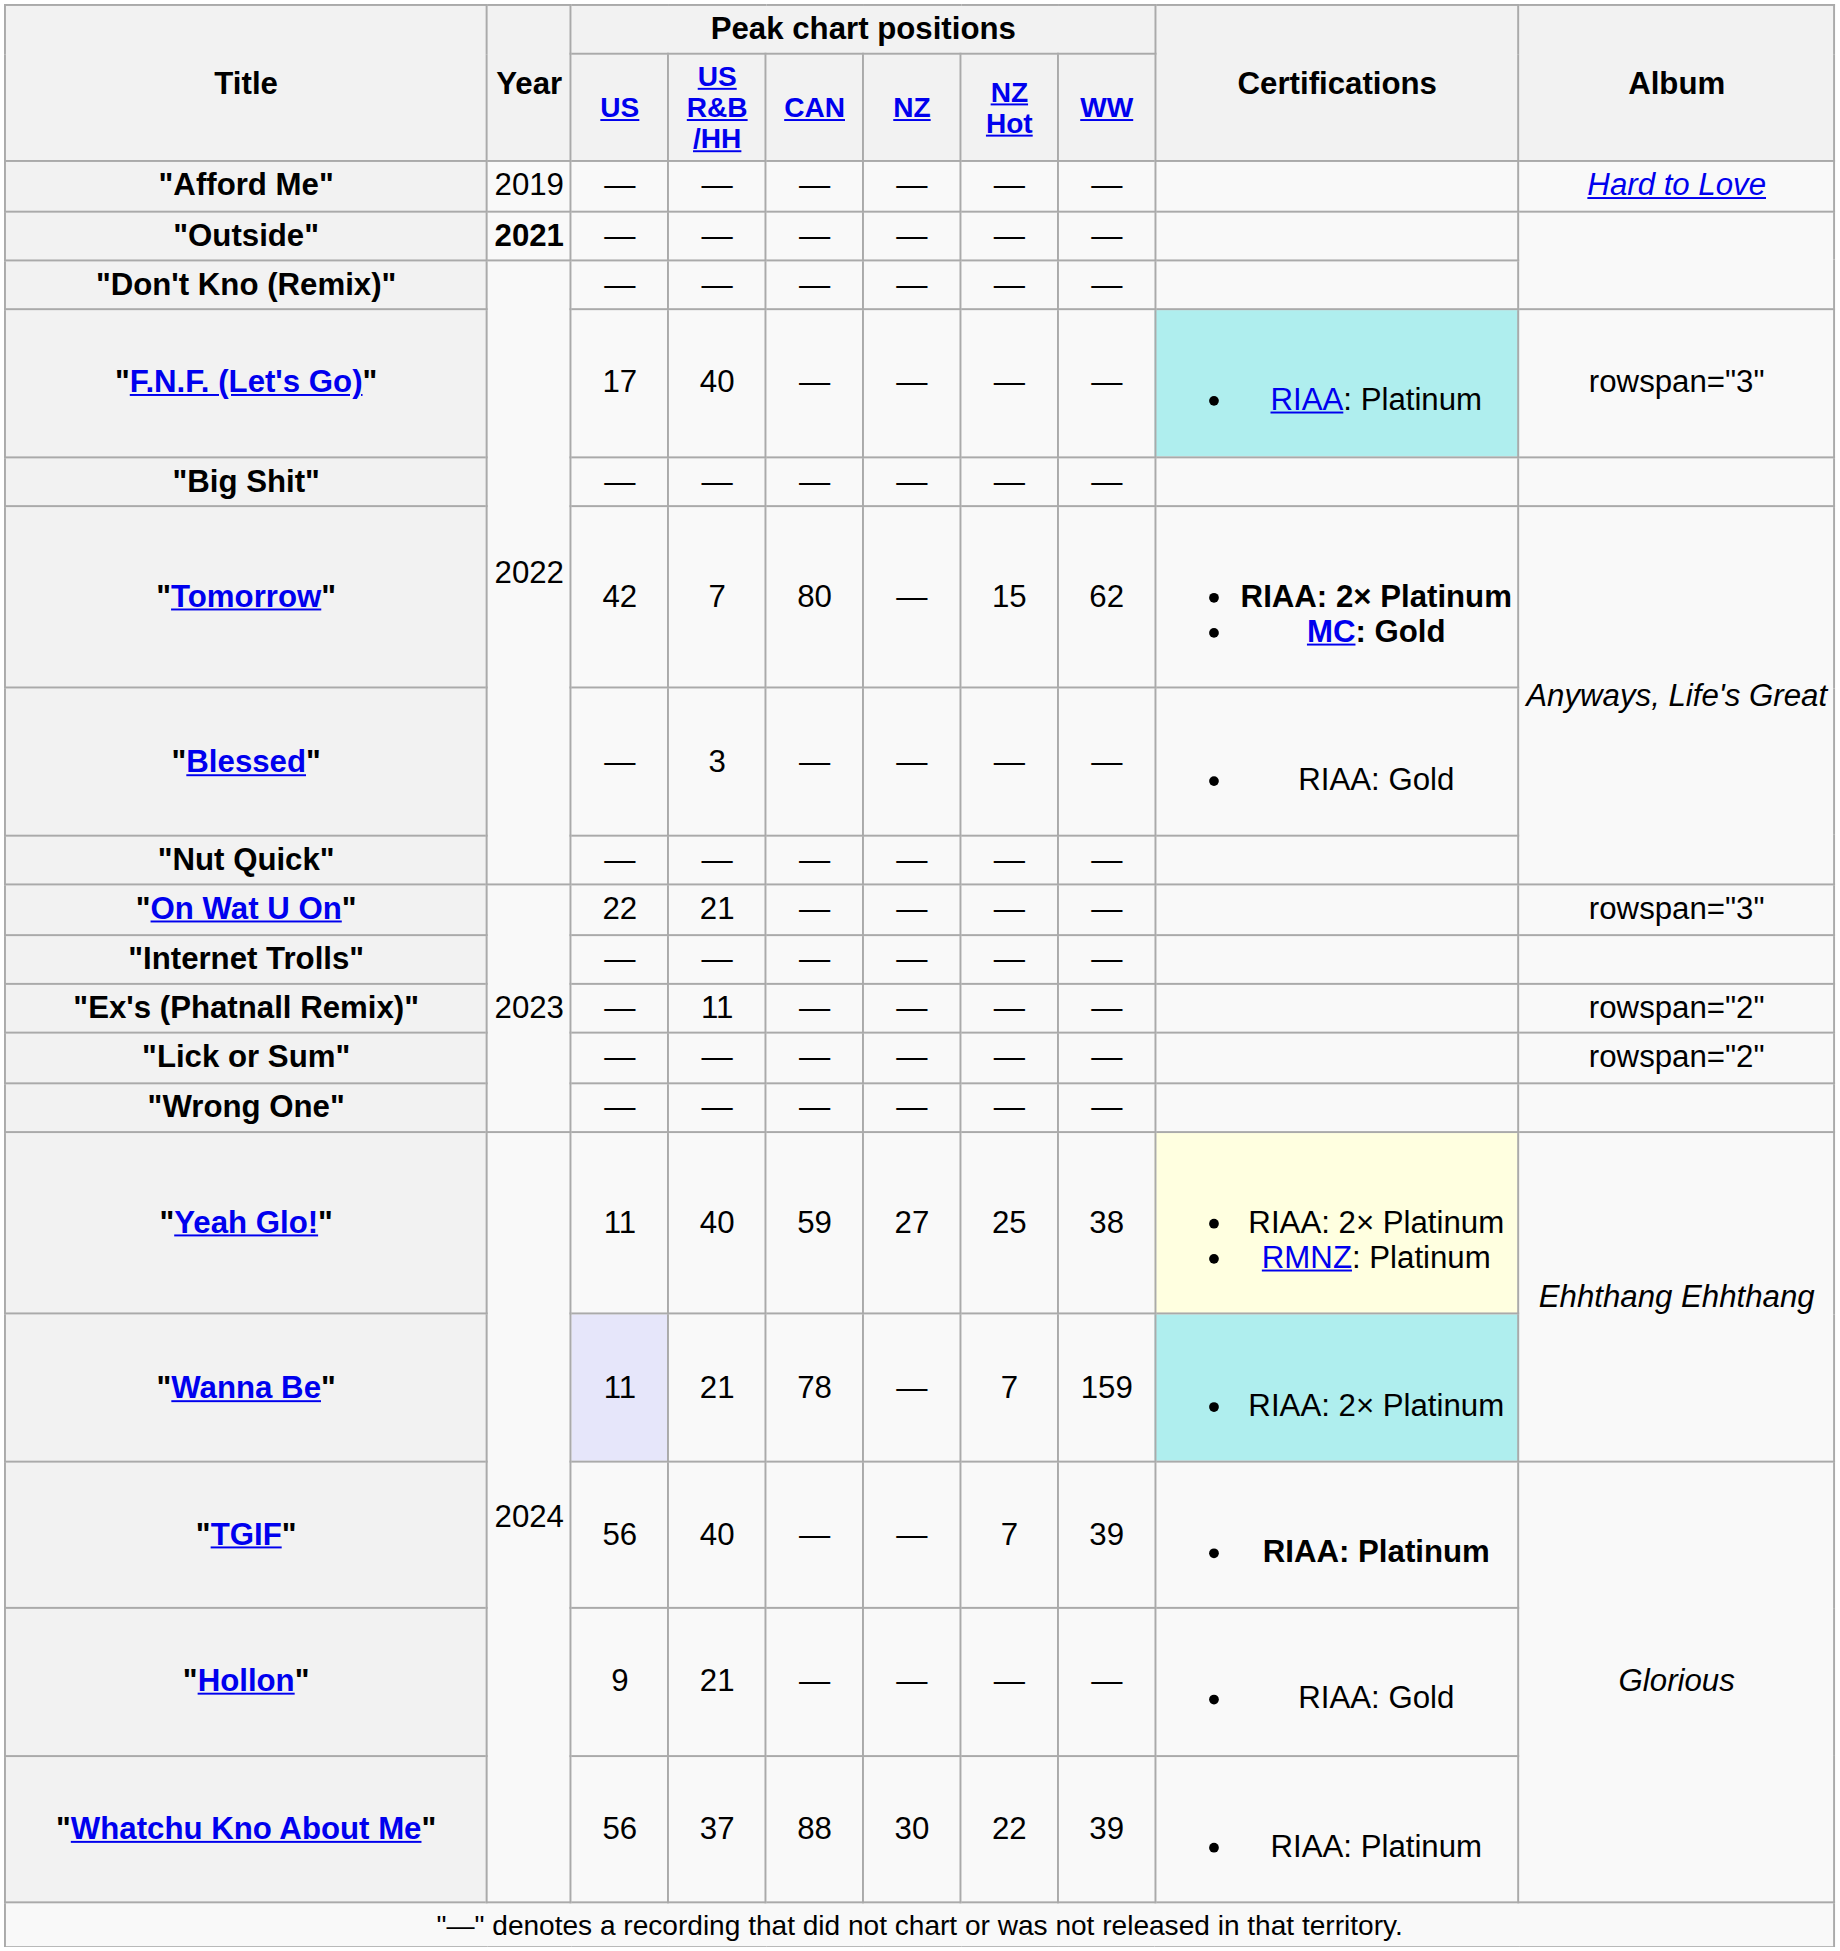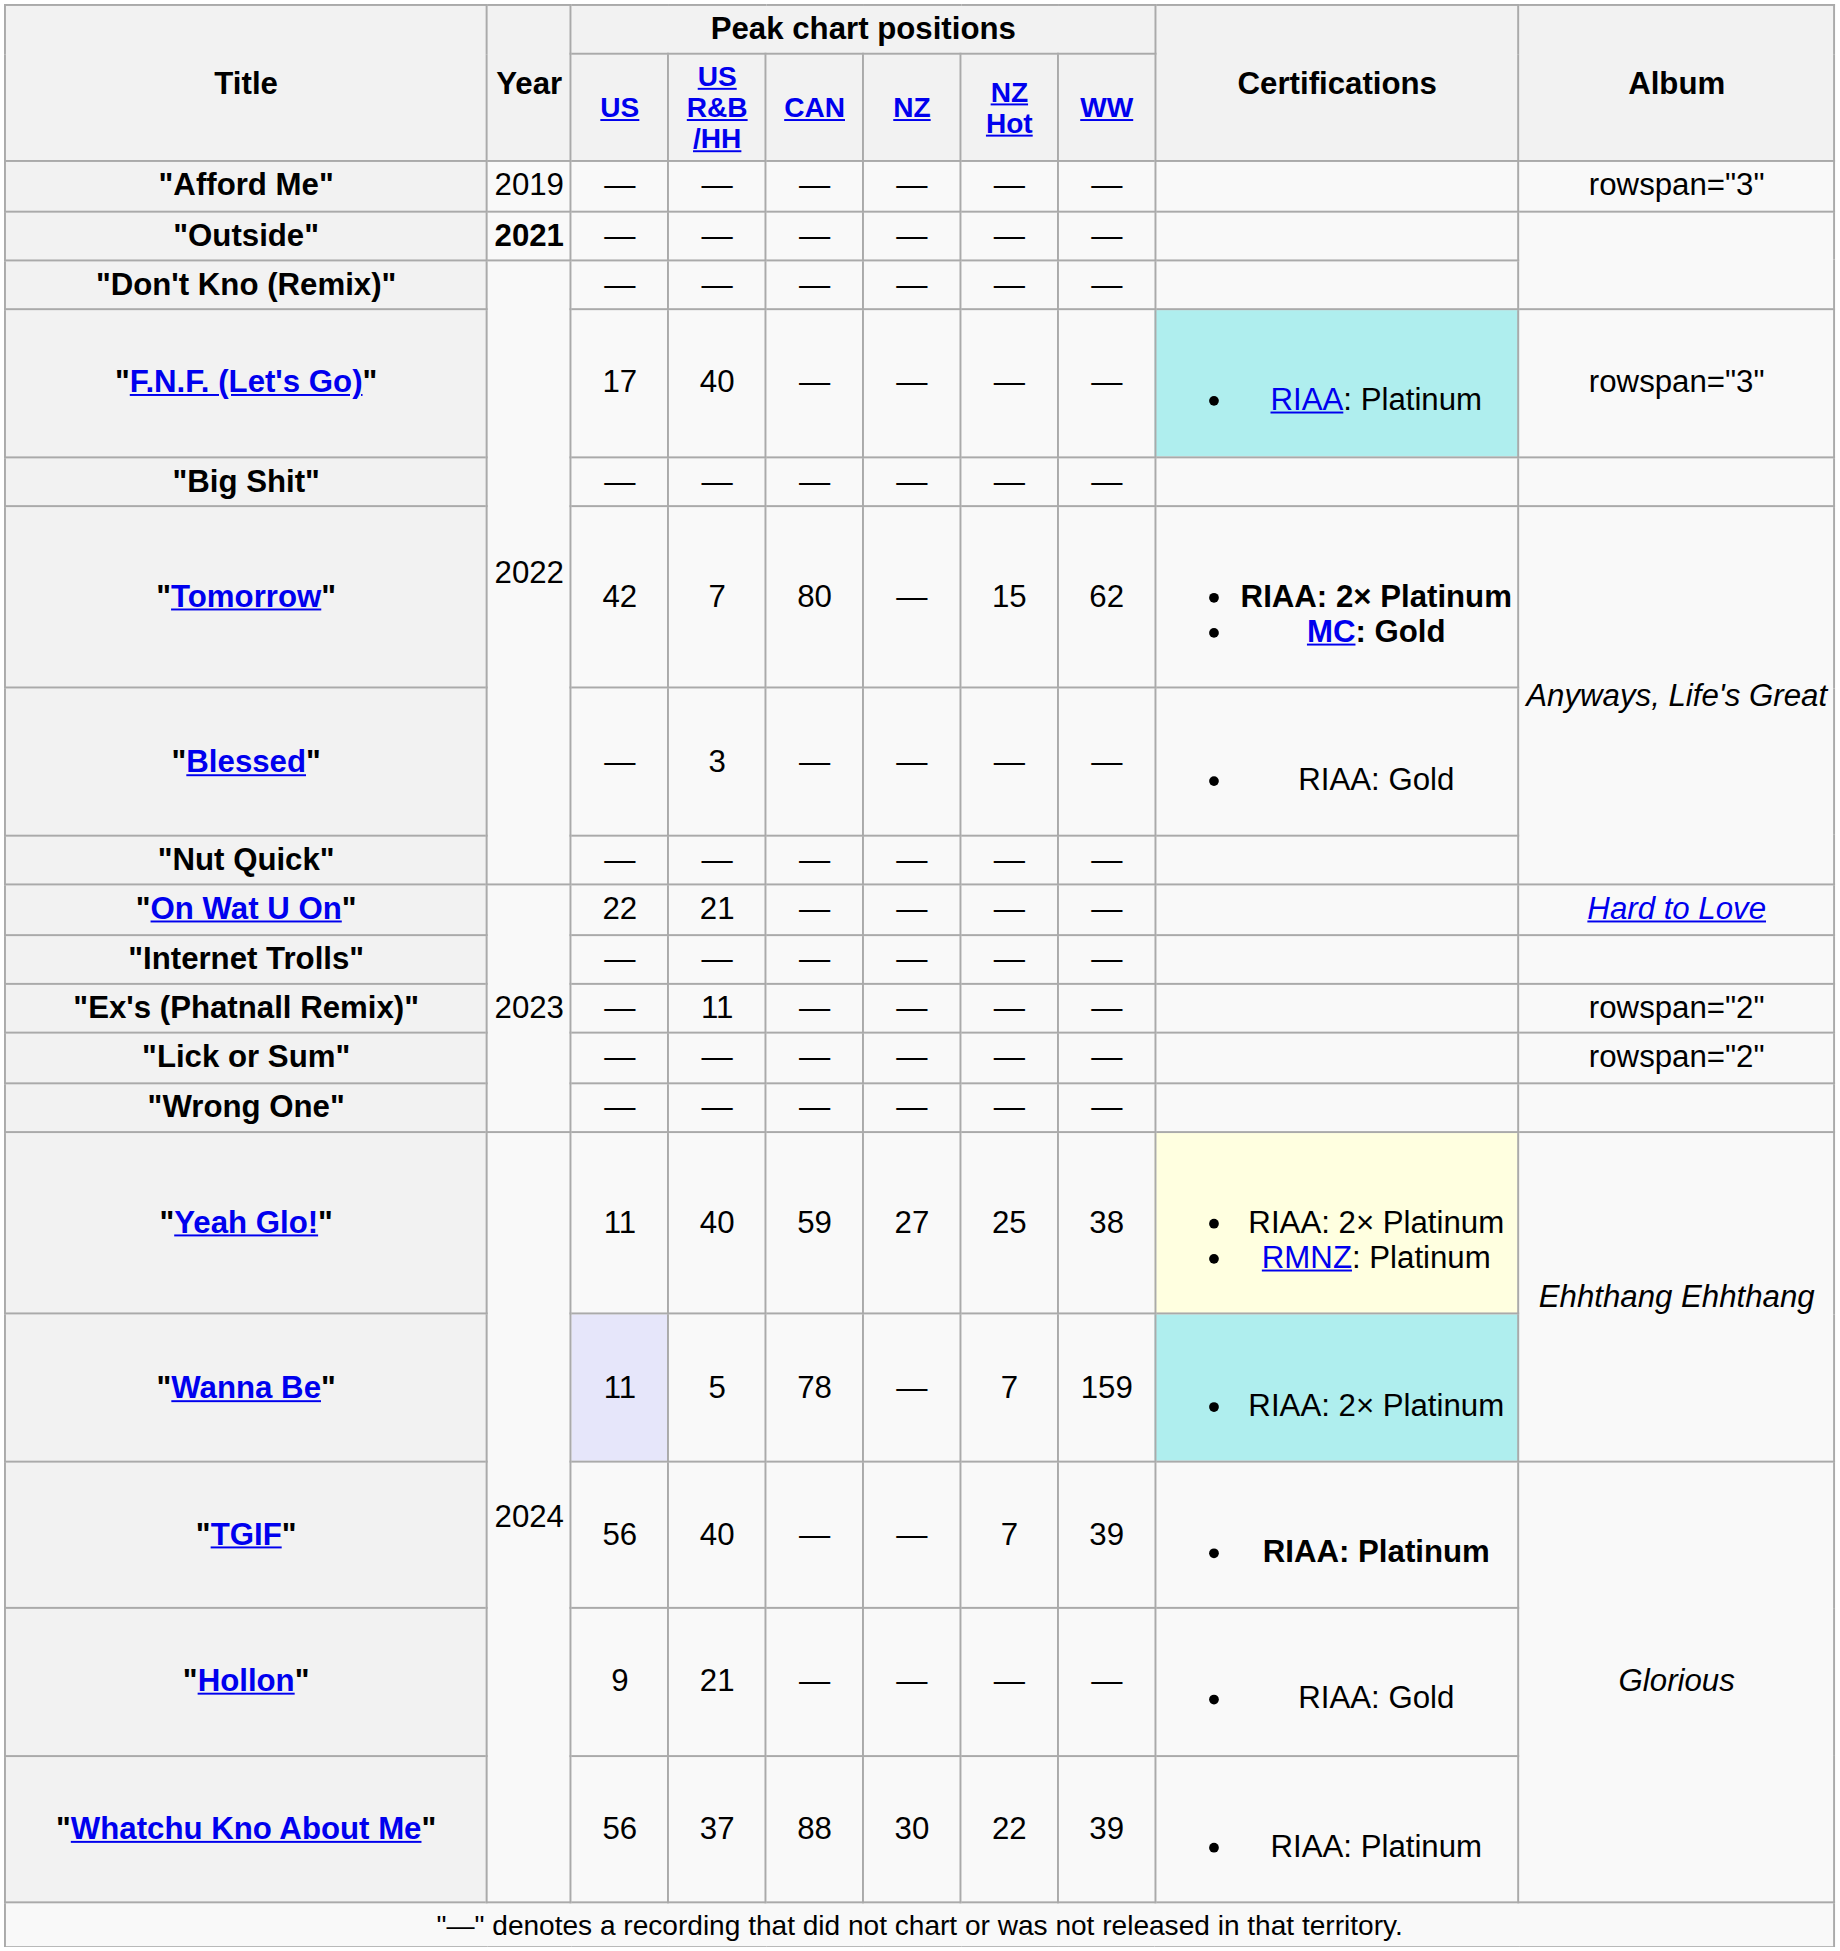"Afford Me" | Album: Hard to Love -> rowspan="3"
"On Wat U On" | Album: rowspan="3" -> Hard to Love
"Wanna Be" | Peak chart positions / US R&B /HH: 21 -> 5
